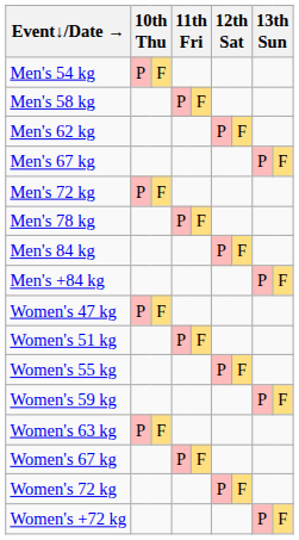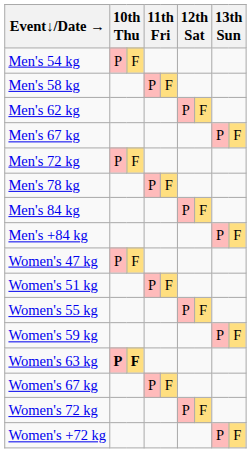Women's 63 kg | column 2: normal -> bold
Women's 63 kg | column 3: normal -> bold
